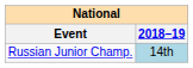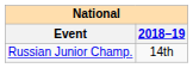Russian Junior Champ. | 2018–19: lightblue background -> no background
